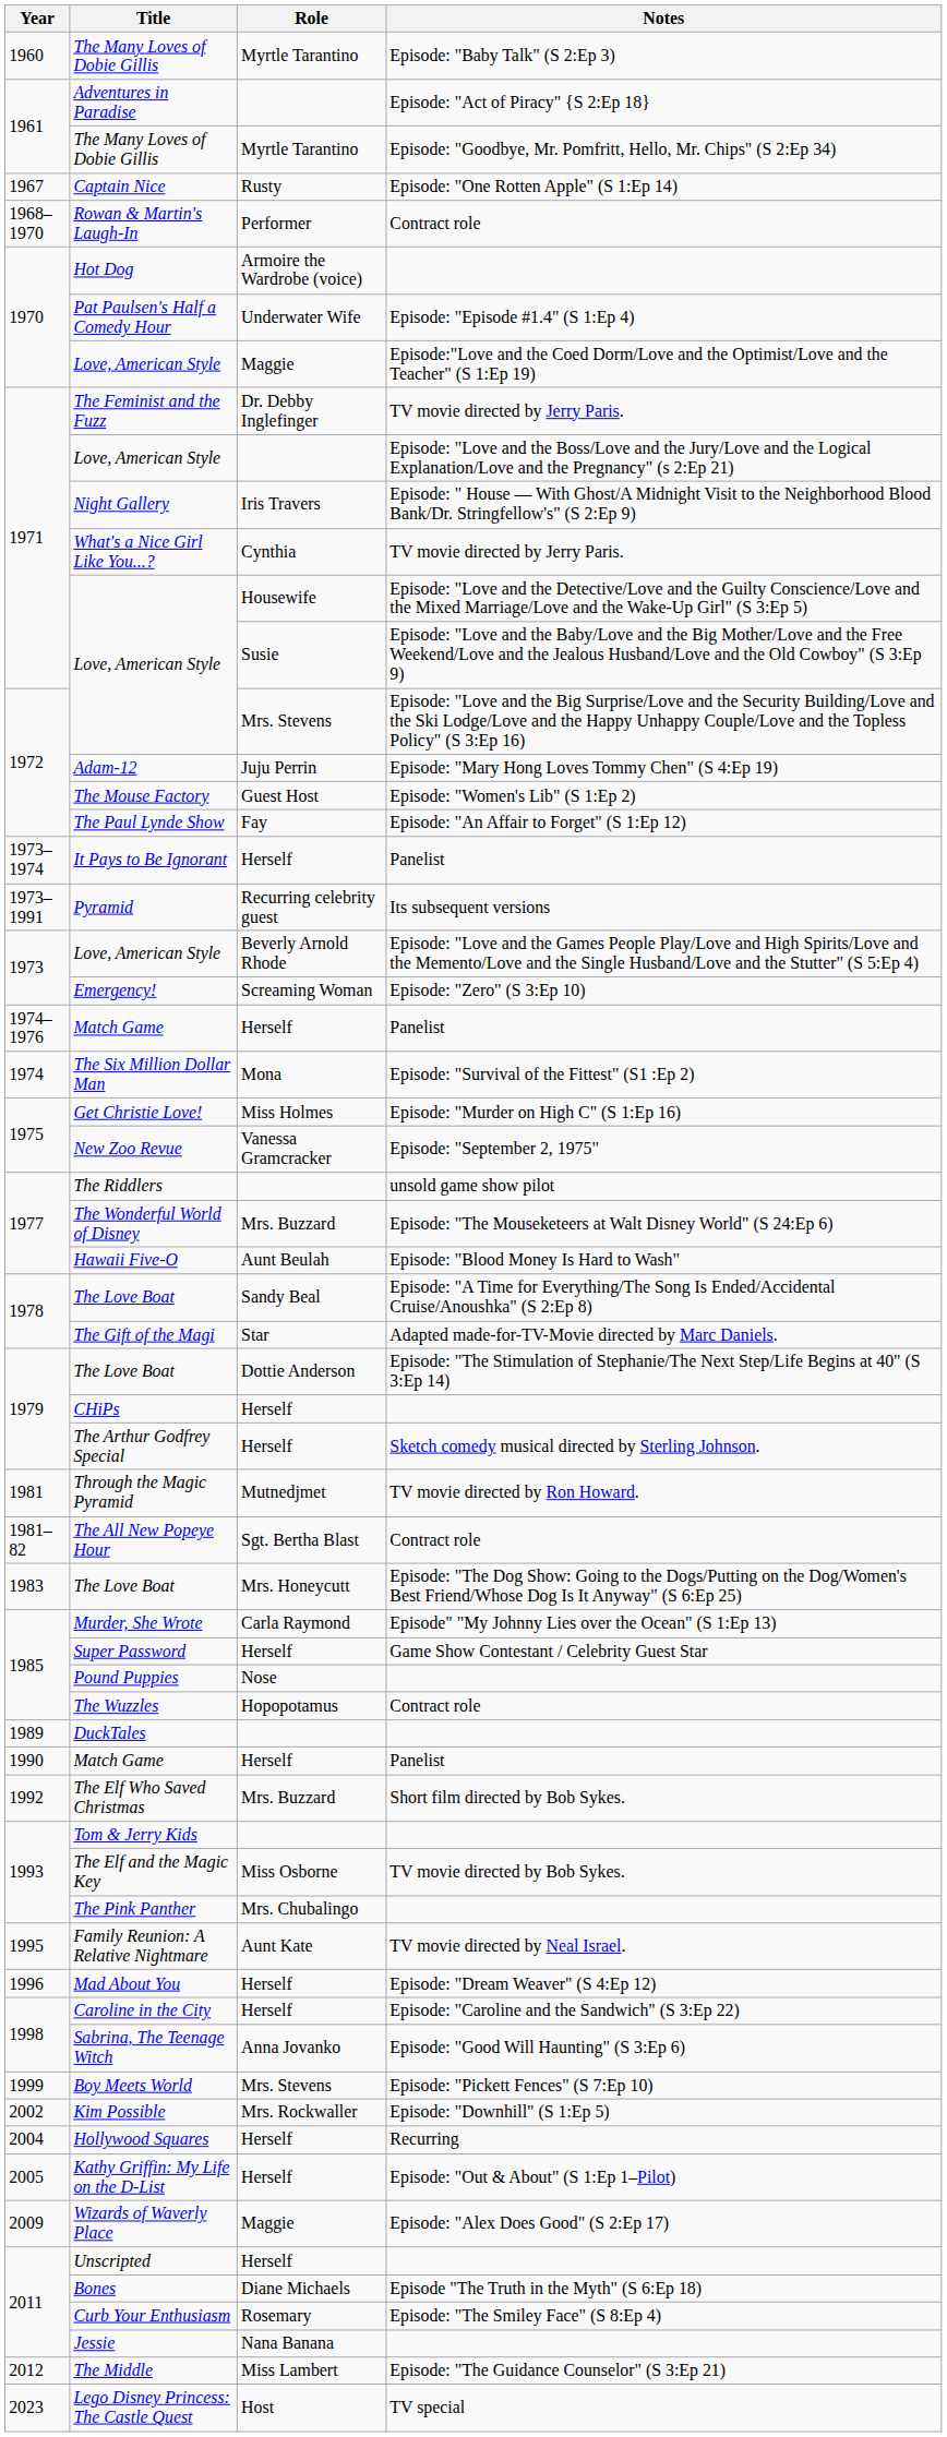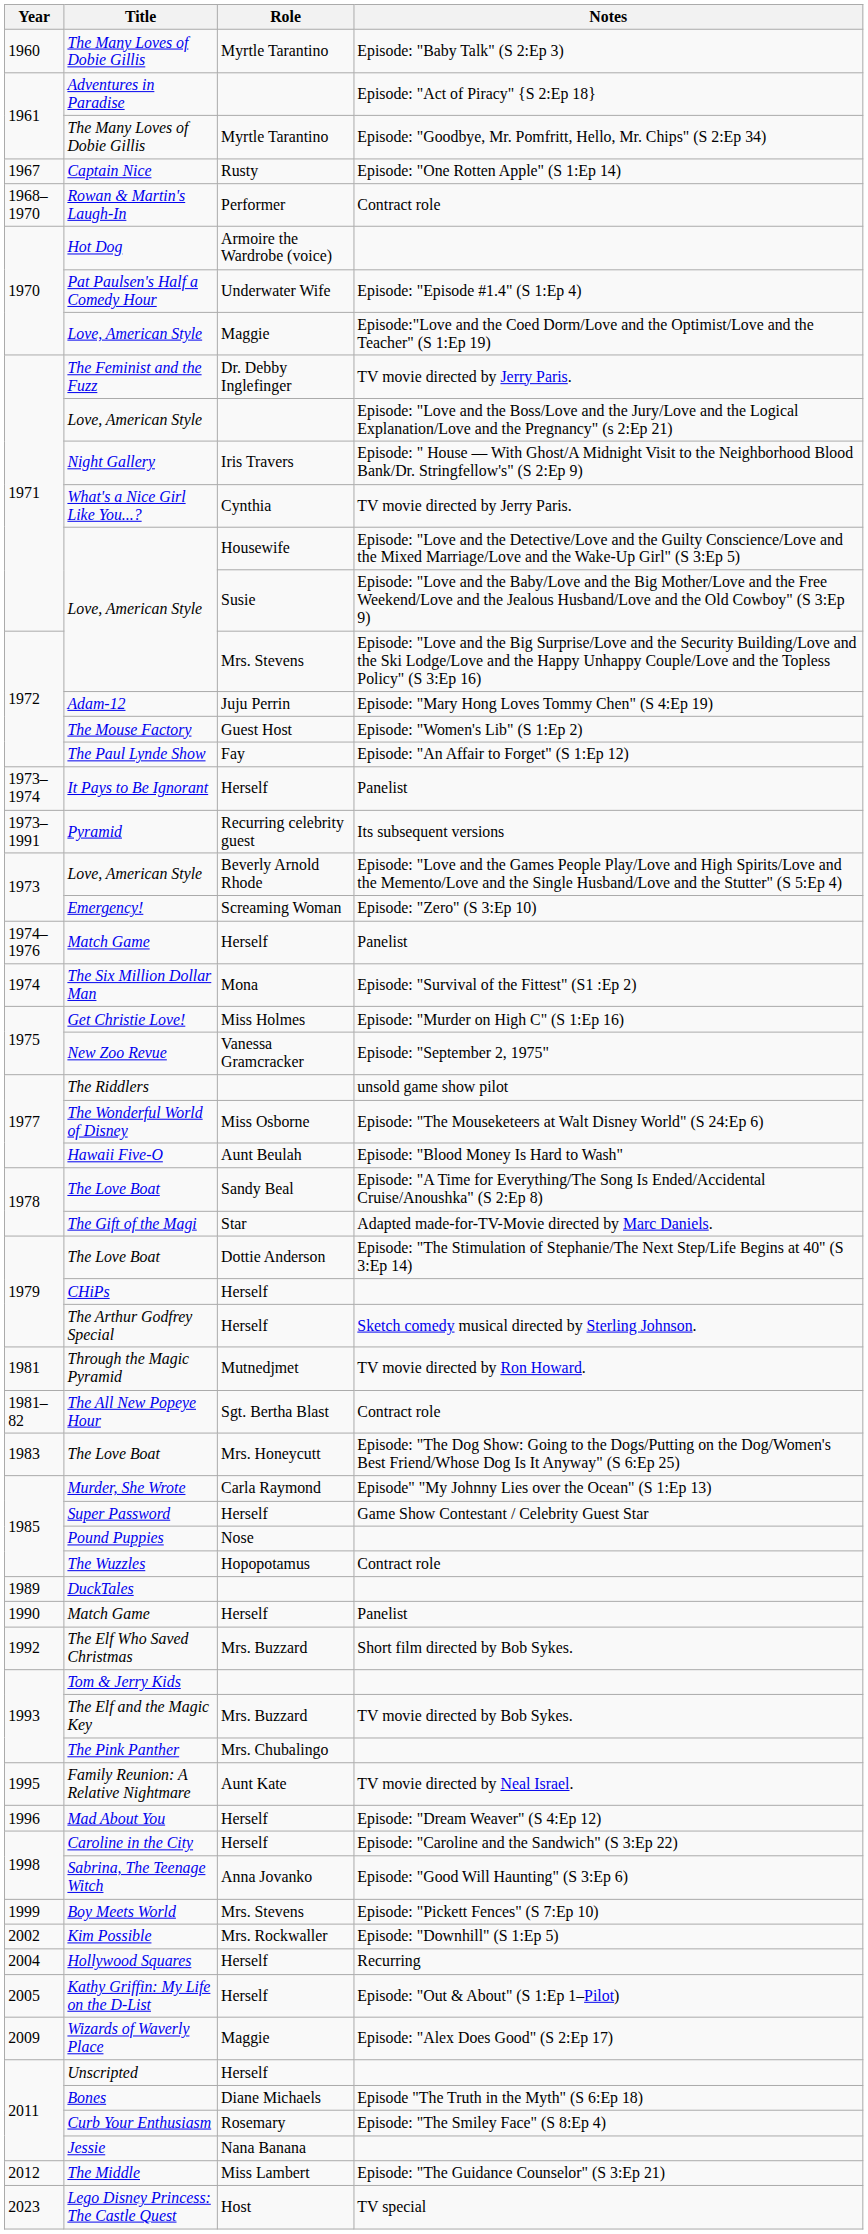The Wonderful World of Disney | Role: Mrs. Buzzard -> Miss Osborne
The Elf and the Magic Key | Role: Miss Osborne -> Mrs. Buzzard
